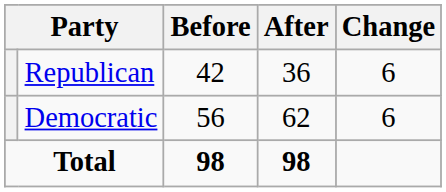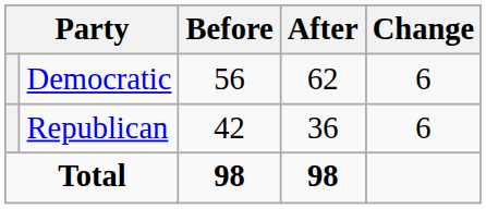rows swapped: Democratic <-> Republican
